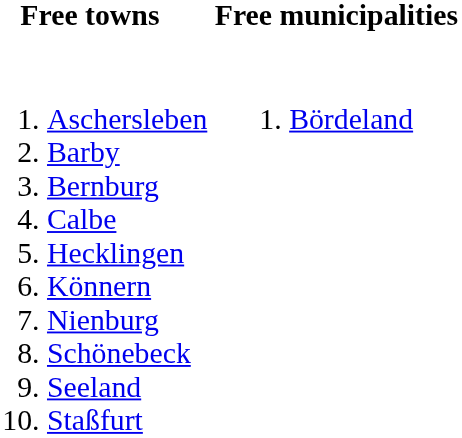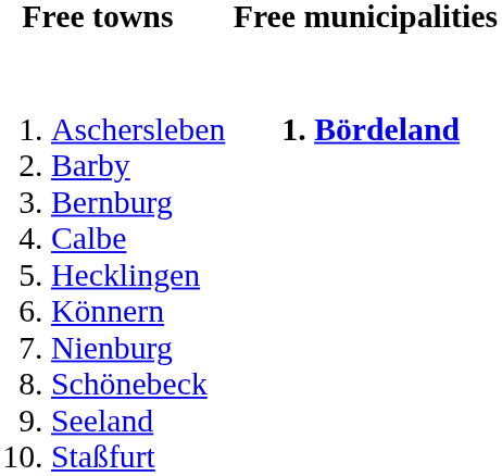row 2 | Free municipalities: normal -> bold
